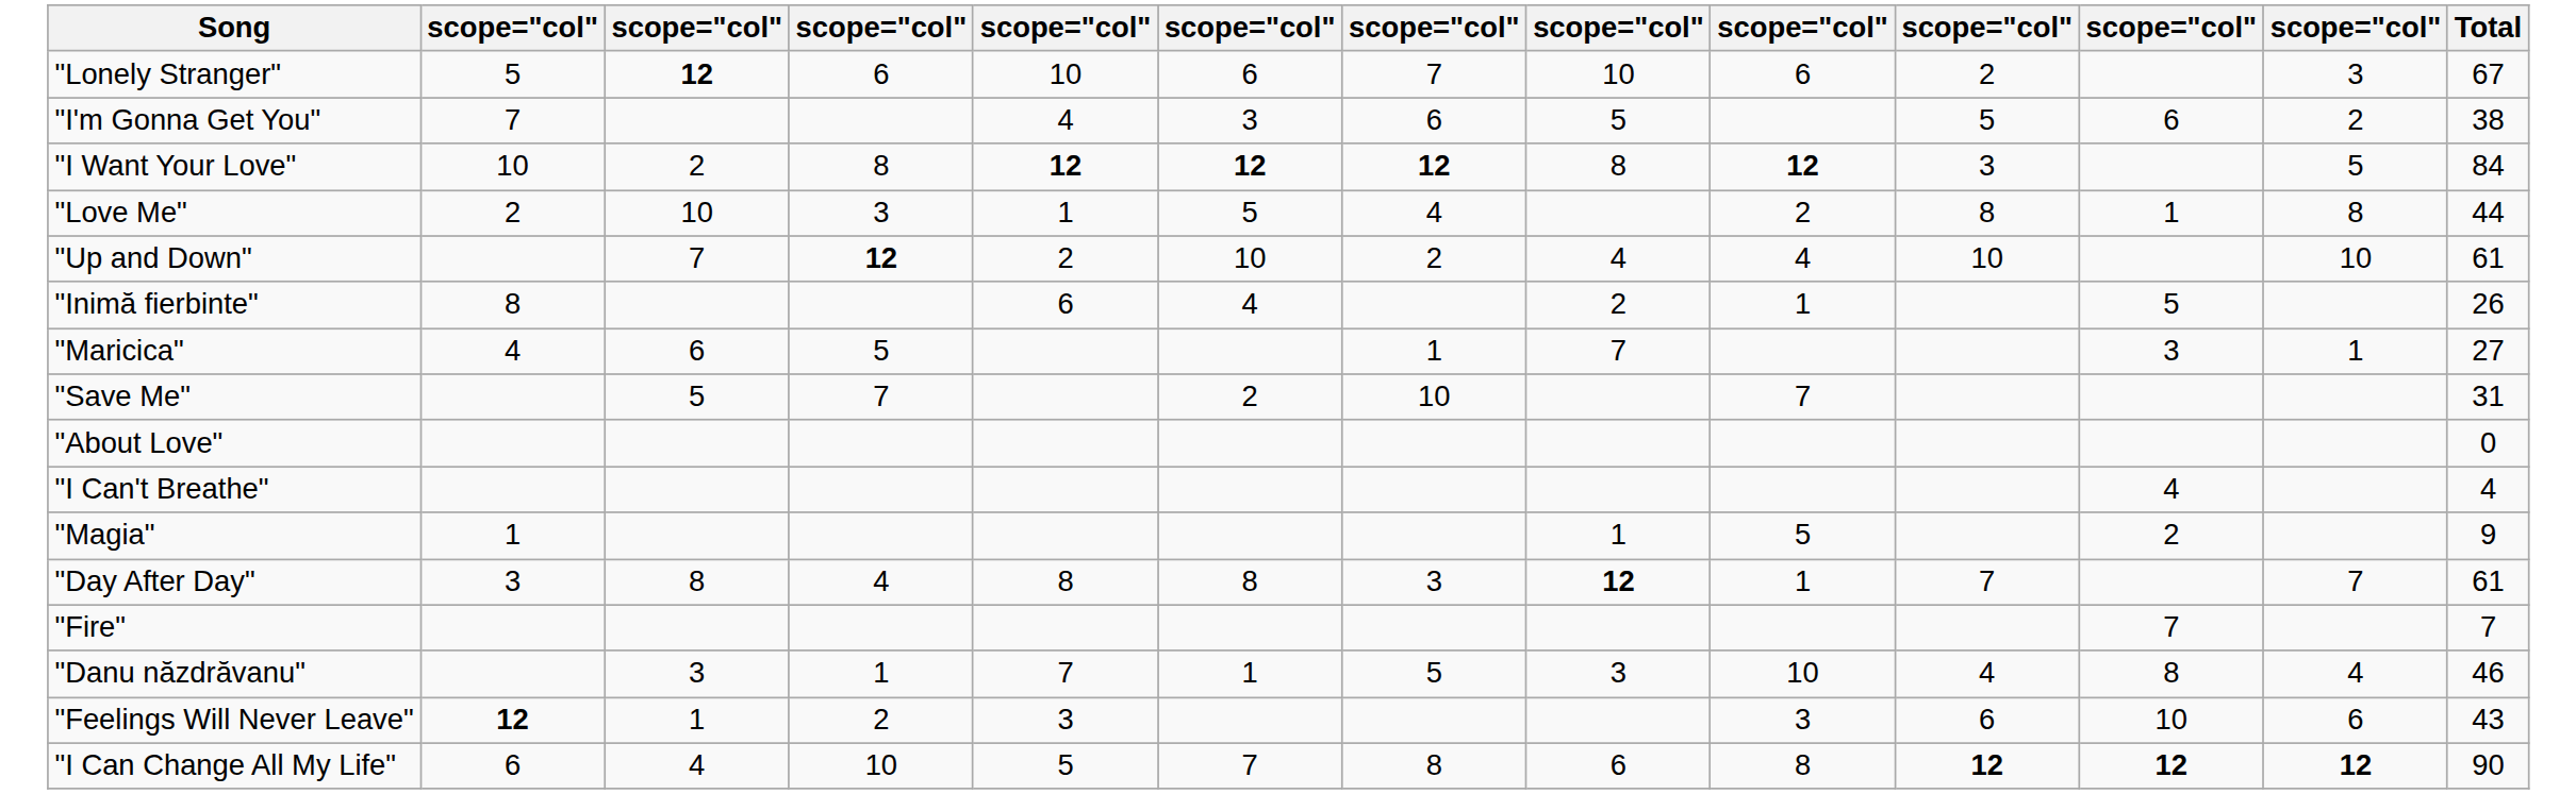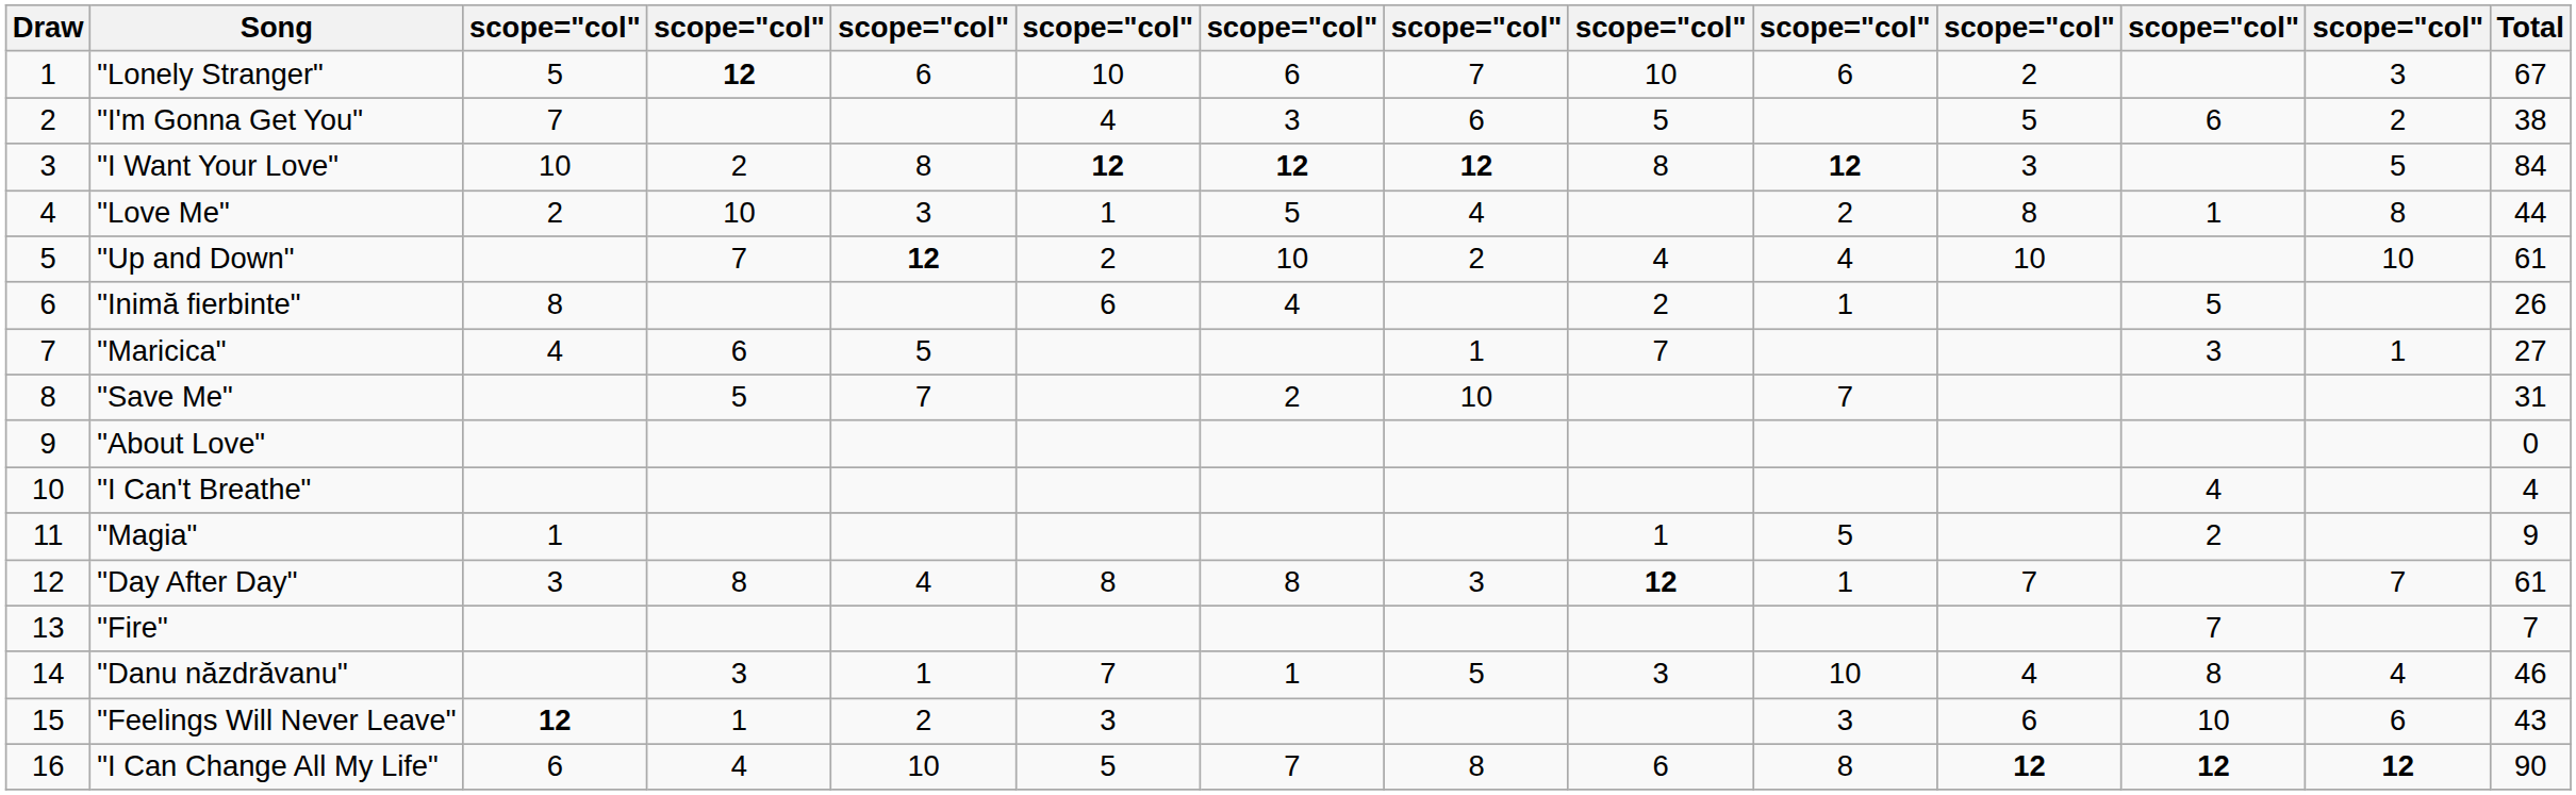+ column: Draw | 1 | 2 | 3 | 4 | 5 | 6 | 7 | 8 | 9 | 10 | 11 | 12 | 13 | 14 | 15 | 16
